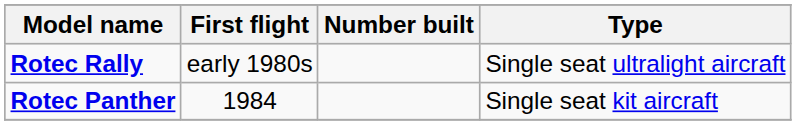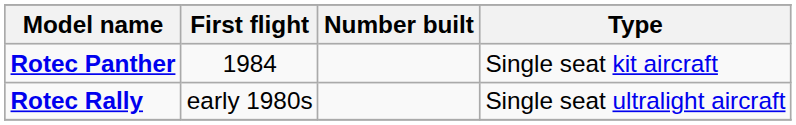rows swapped: Rotec Rally <-> Rotec Panther
